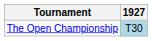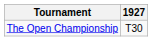The Open Championship | 1927: lightblue background -> no background
